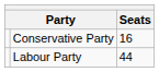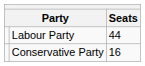rows swapped: Labour Party <-> Conservative Party
